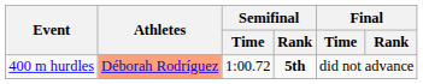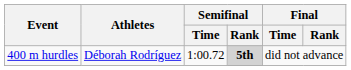400 m hurdles | Athletes: lightsalmon background -> no background
400 m hurdles | Semifinal / Rank: no background -> lightgrey background
